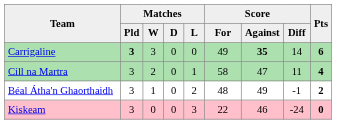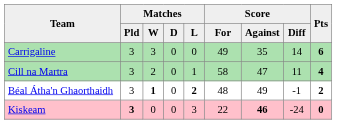Carrigaline | Matches / Pld: bold -> normal
Carrigaline | Score / Against: bold -> normal
Béal Átha'n Ghaorthaidh | Matches / W: normal -> bold
Béal Átha'n Ghaorthaidh | Matches / L: normal -> bold
Kiskeam | Matches / Pld: normal -> bold
Kiskeam | Score / Against: normal -> bold
